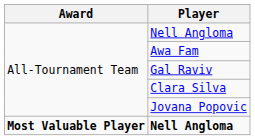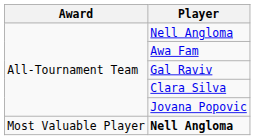row 7 | Award: bold -> normal
